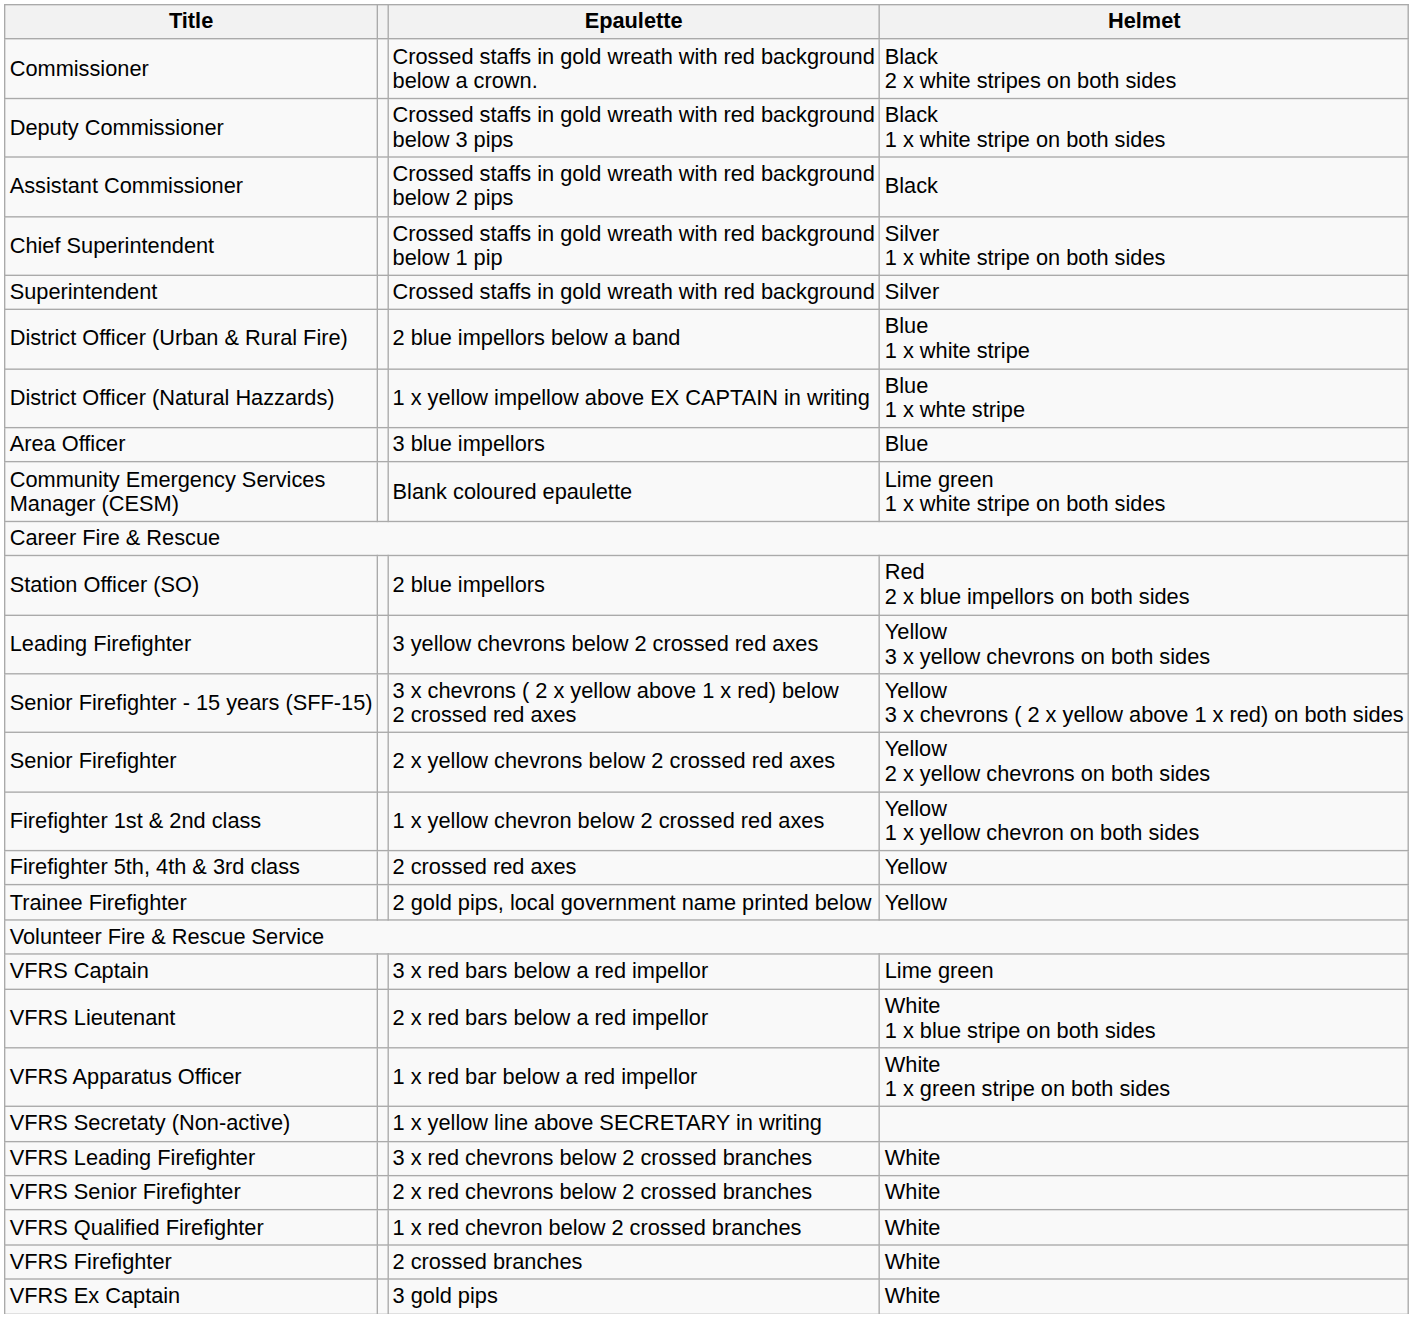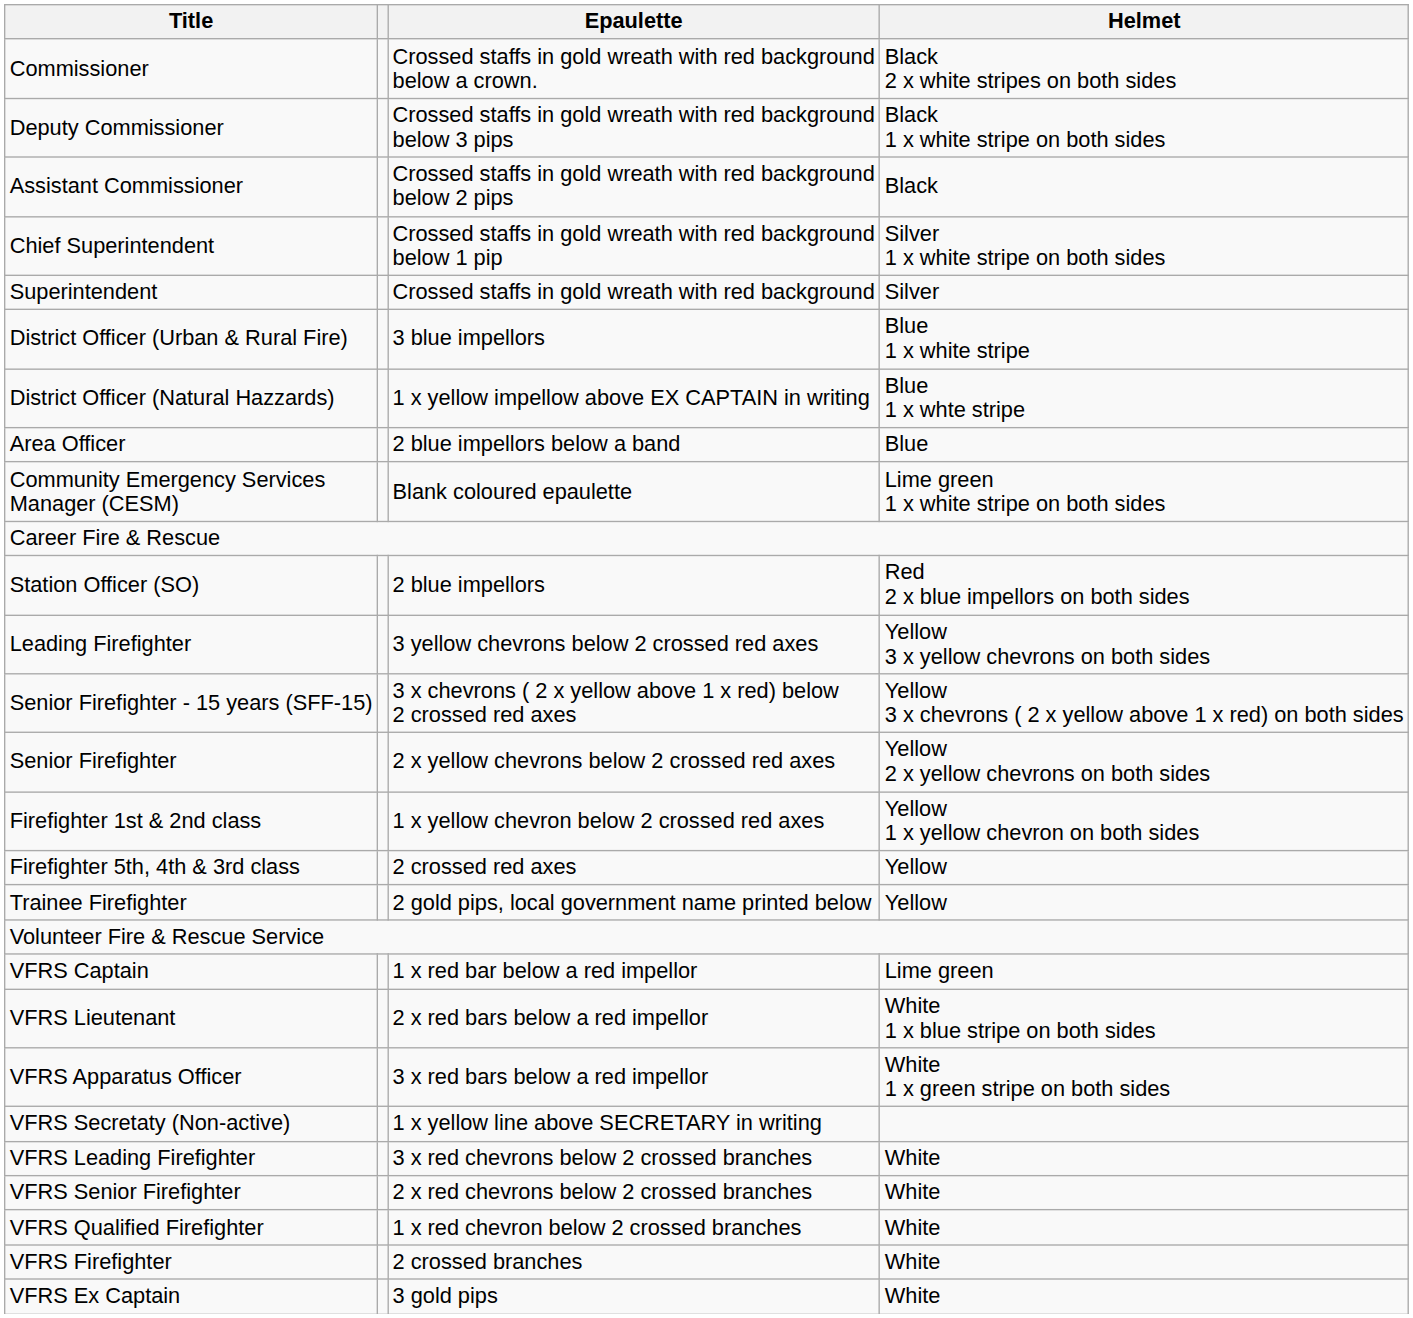District Officer (Urban & Rural Fire) | Epaulette: 2 blue impellors below a band -> 3 blue impellors
Area Officer | Epaulette: 3 blue impellors -> 2 blue impellors below a band
VFRS Captain | Epaulette: 3 x red bars below a red impellor -> 1 x red bar below a red impellor
VFRS Apparatus Officer | Epaulette: 1 x red bar below a red impellor -> 3 x red bars below a red impellor
